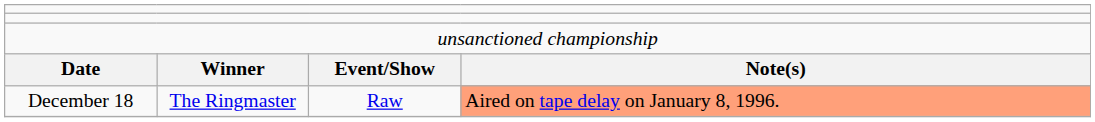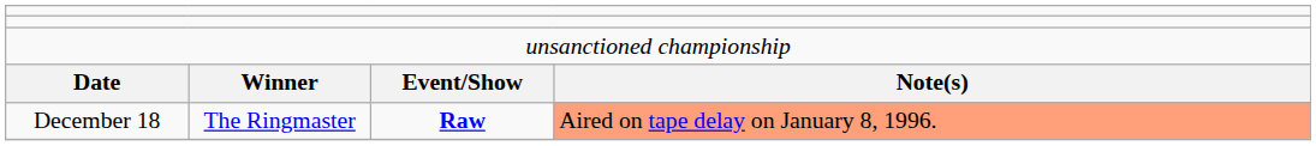December 18 | column 3: normal -> bold
